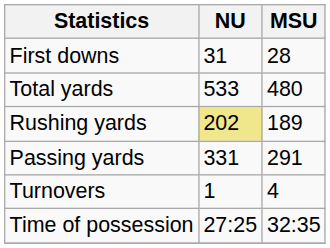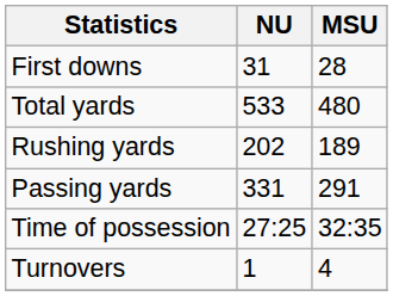Rushing yards | NU: khaki background -> no background
rows swapped: Turnovers <-> Time of possession
